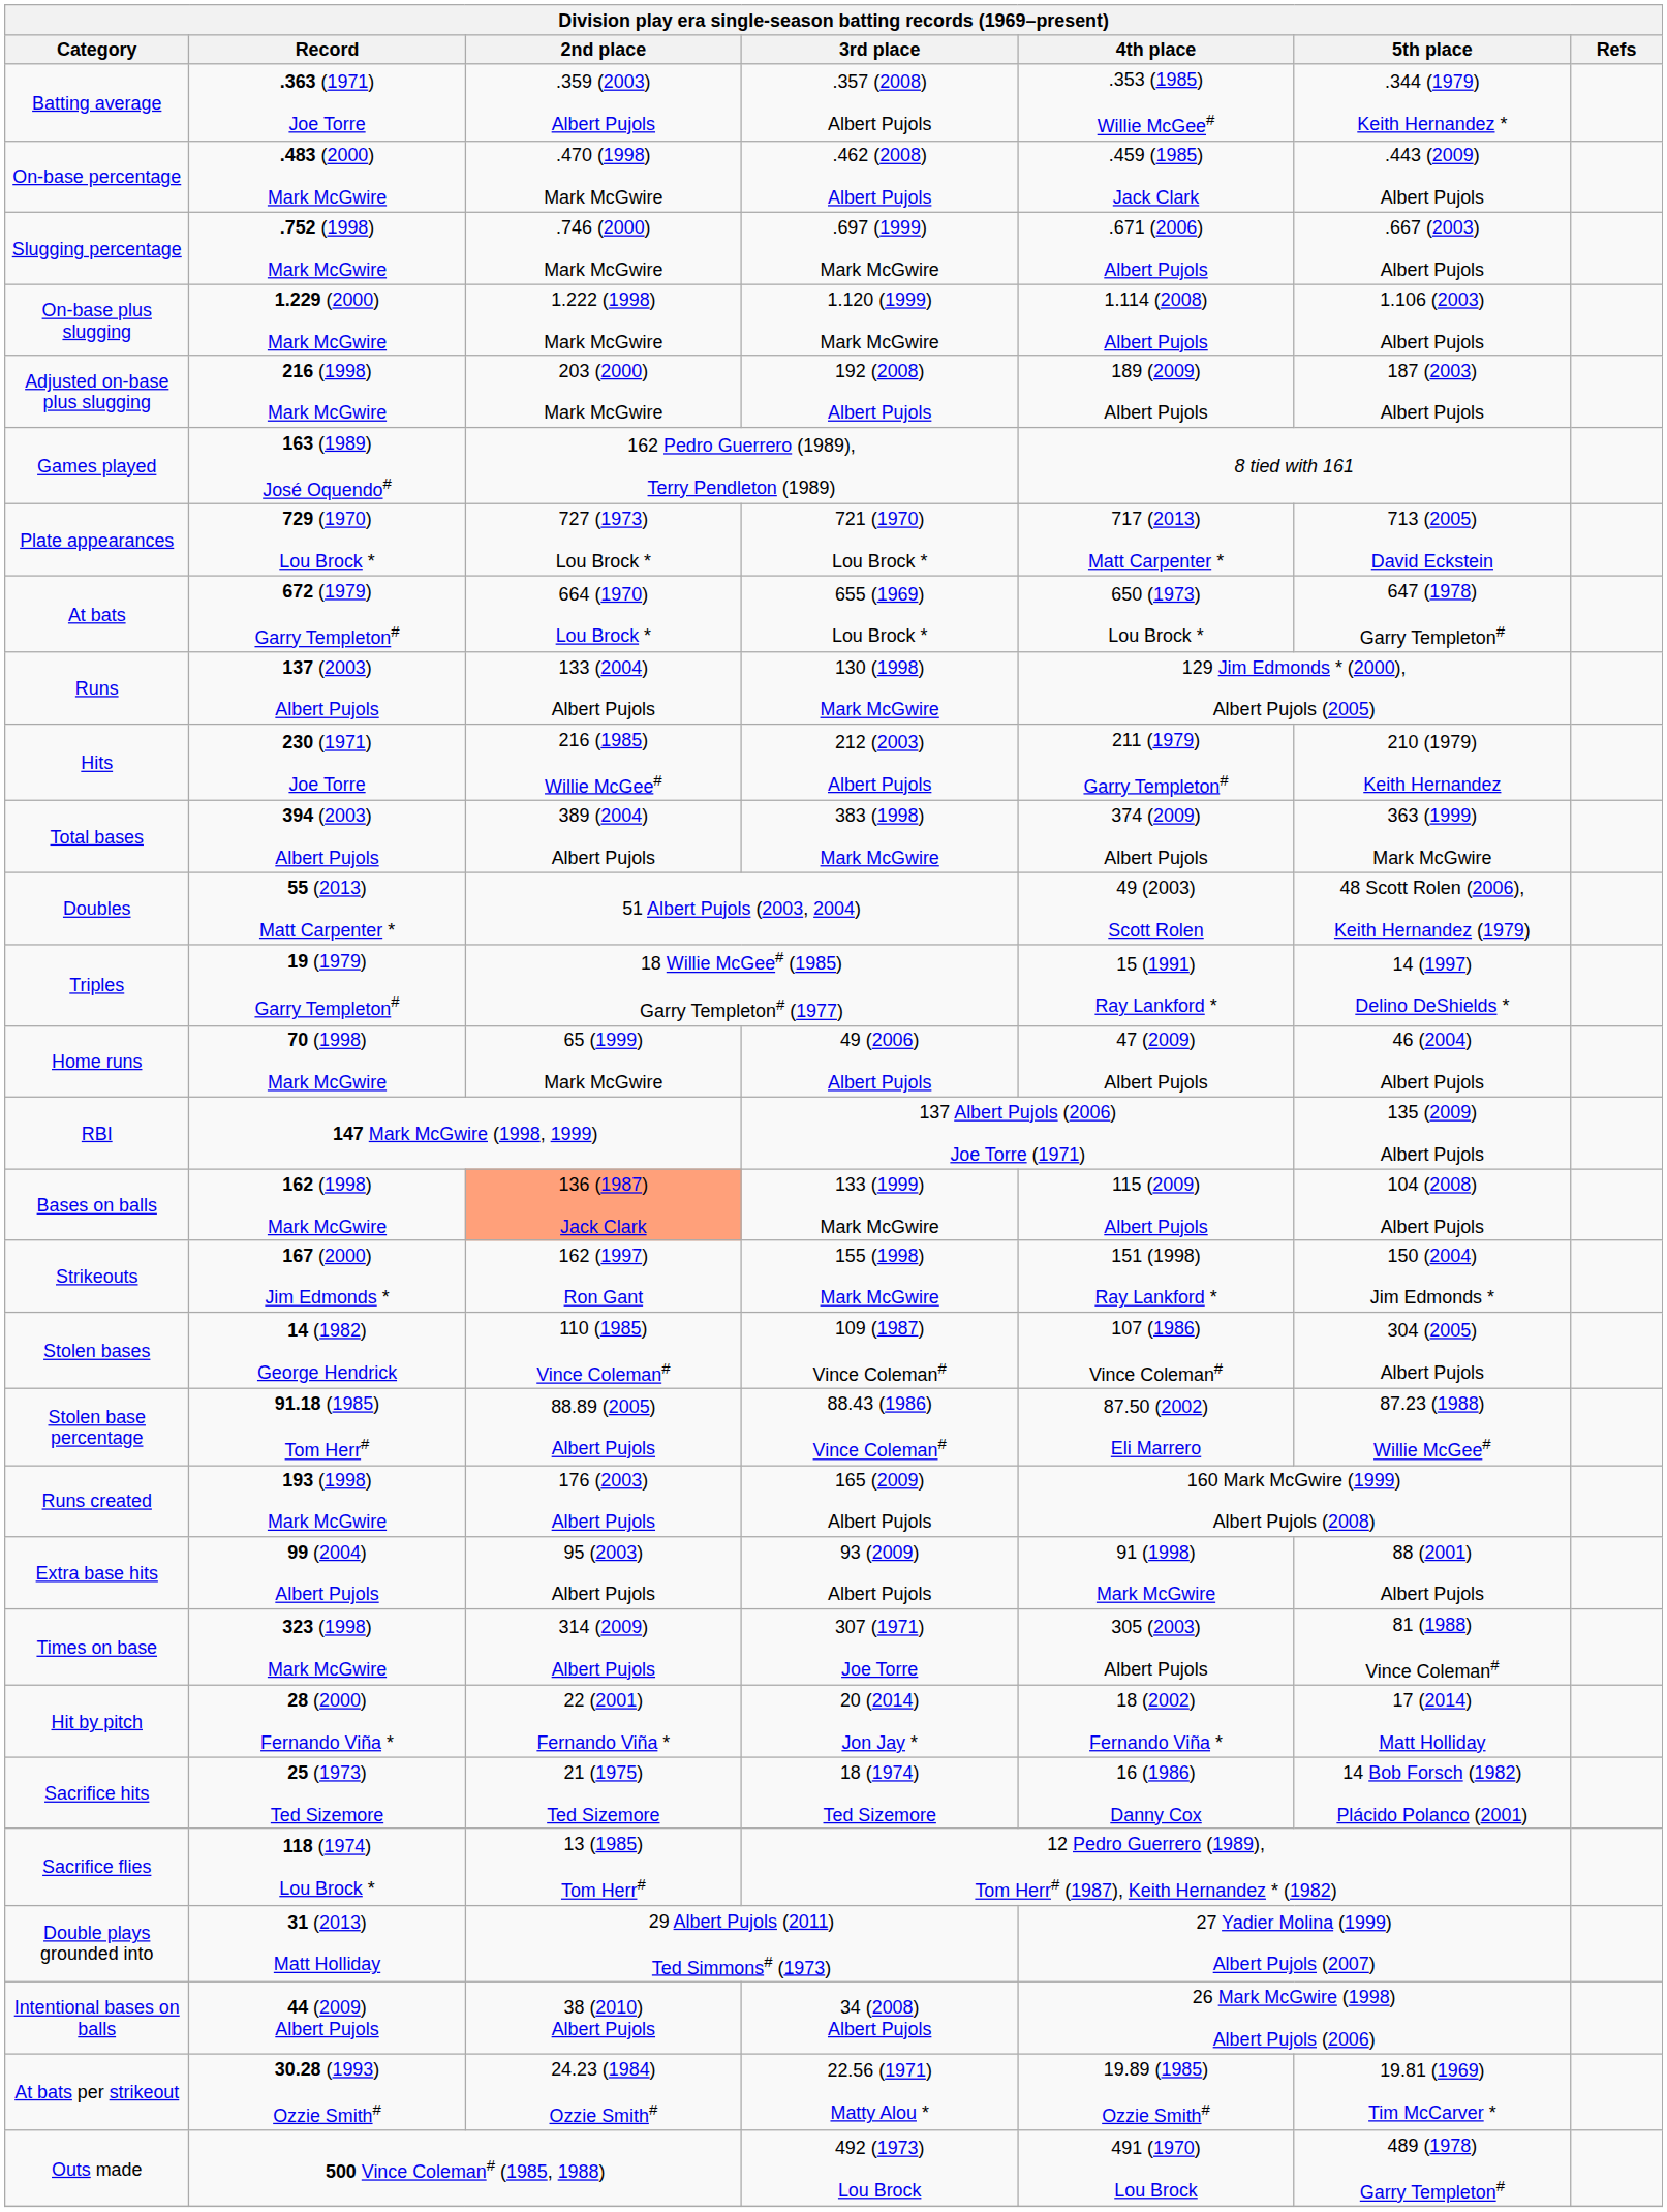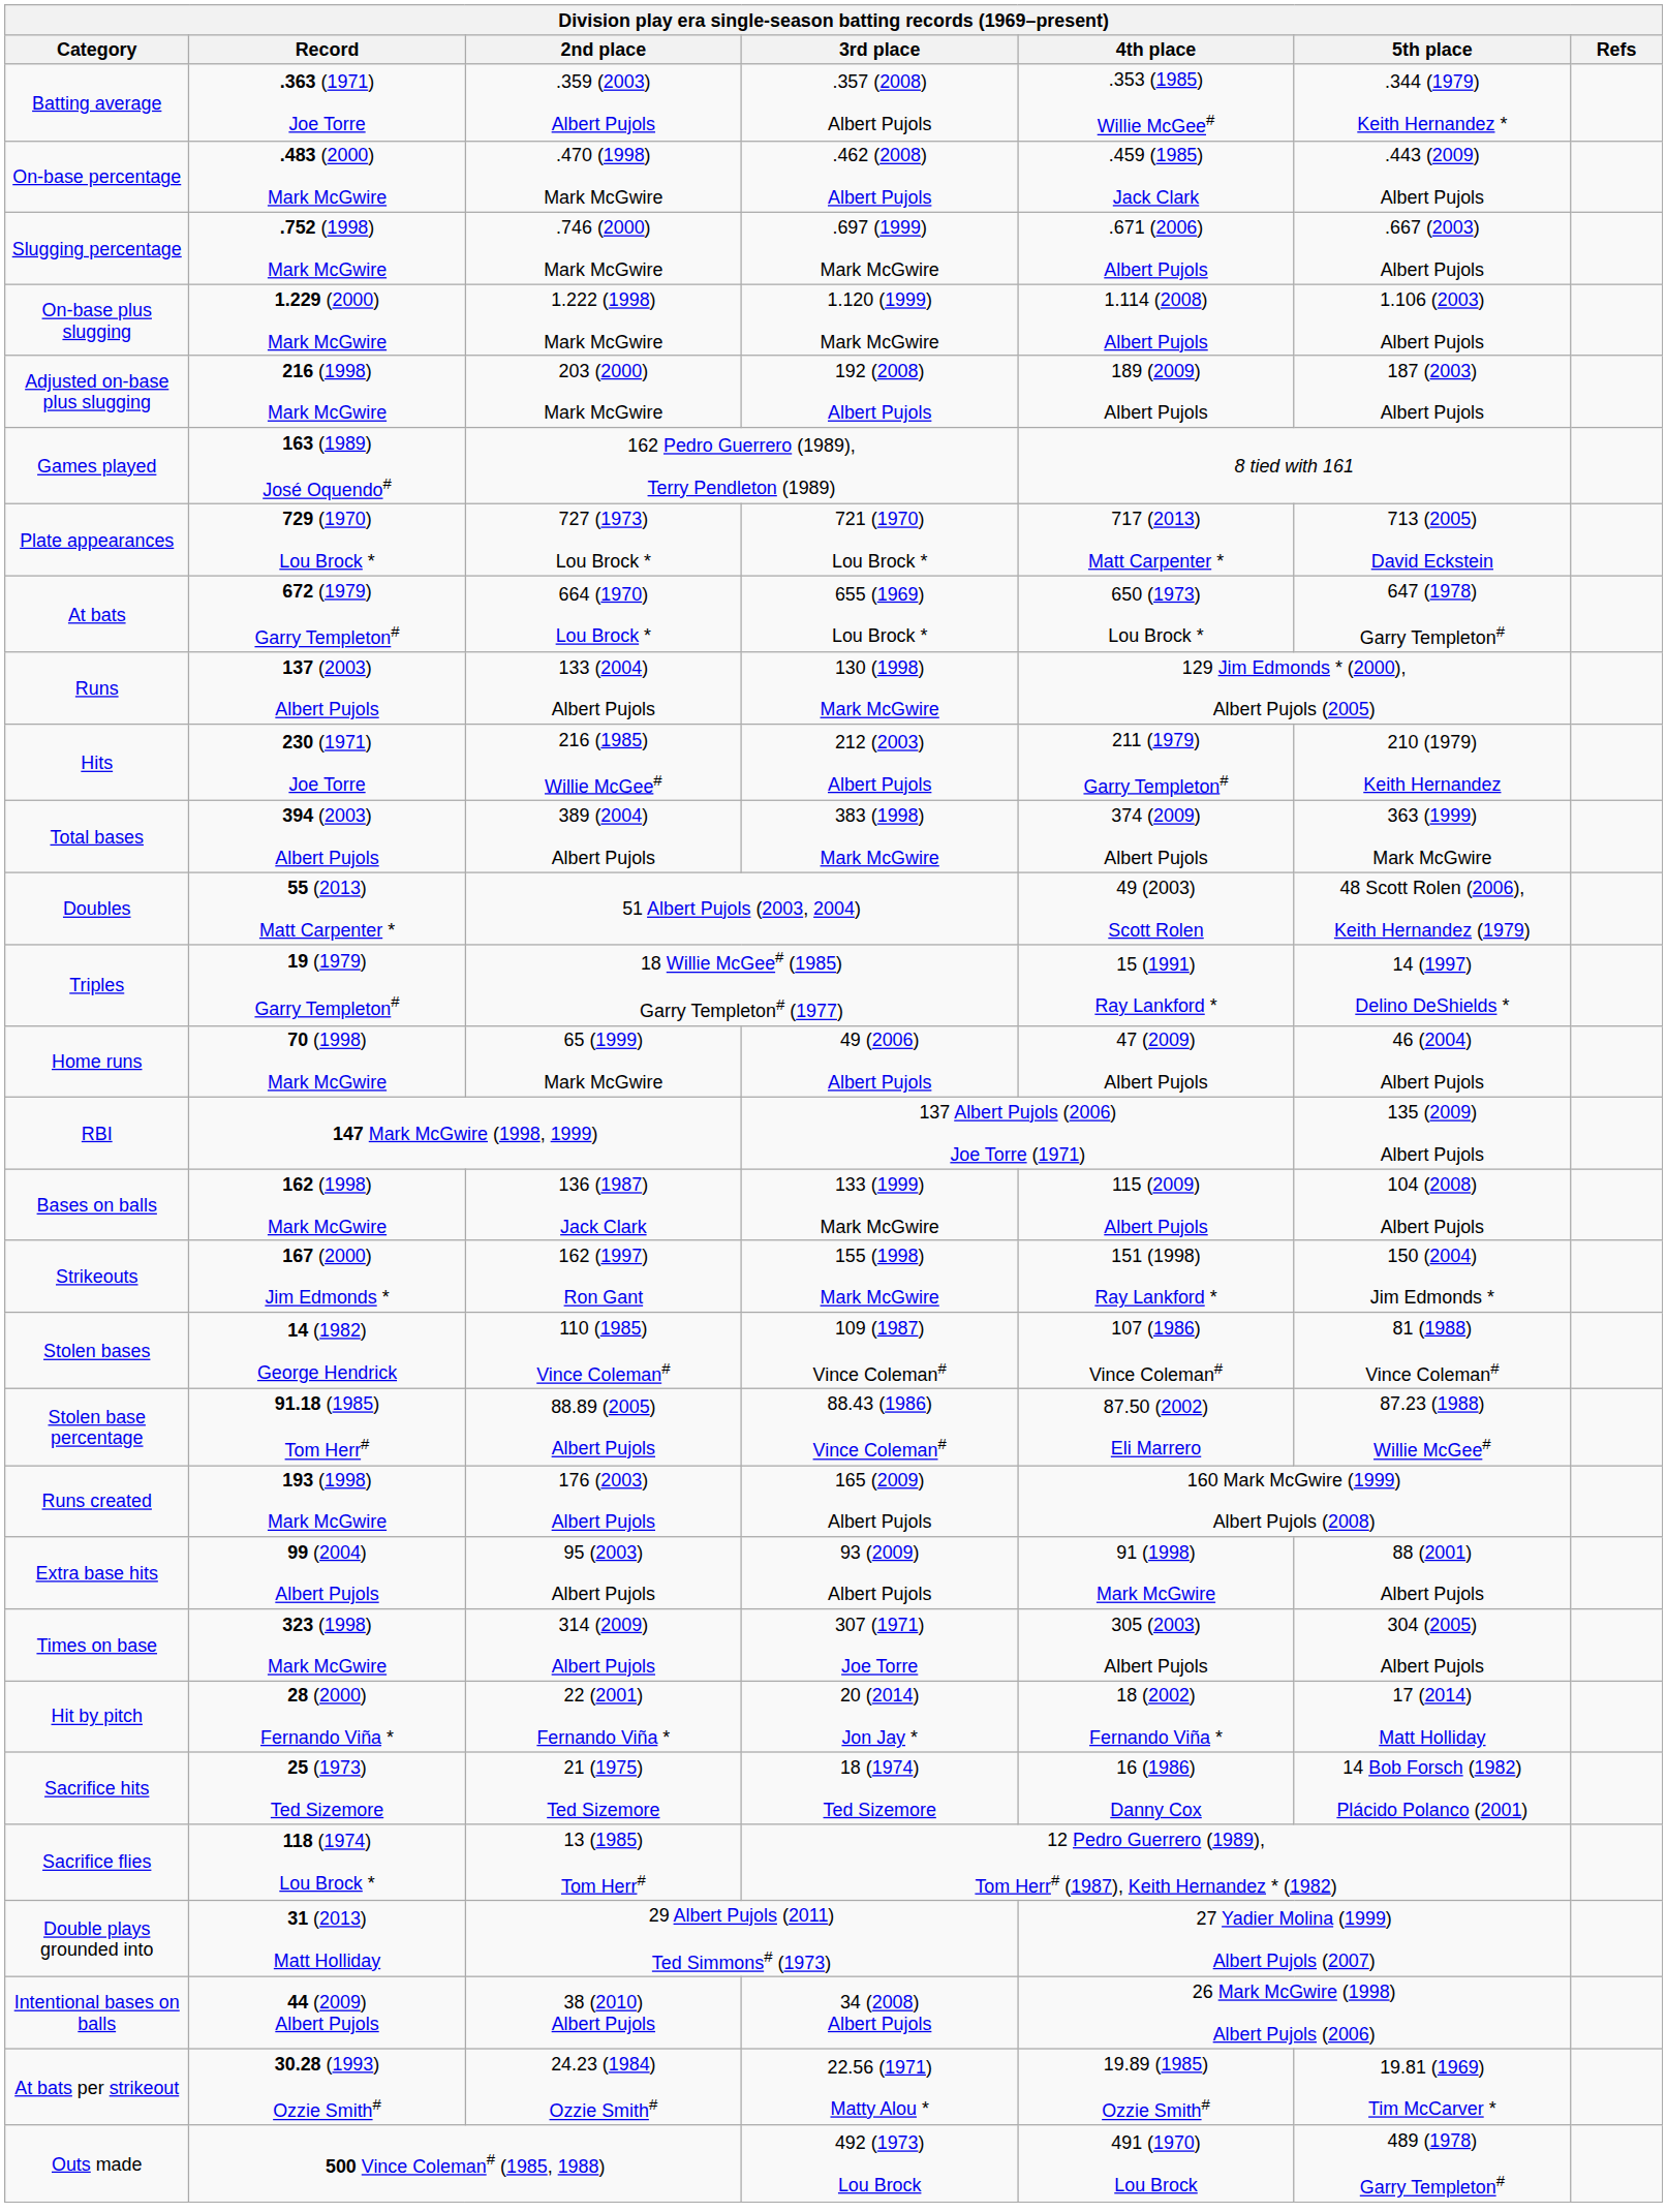Bases on balls | 2nd place: lightsalmon background -> no background
Stolen bases | 5th place: 304 (2005) Albert Pujols -> 81 (1988) Vince Coleman#
Times on base | 5th place: 81 (1988) Vince Coleman# -> 304 (2005) Albert Pujols
